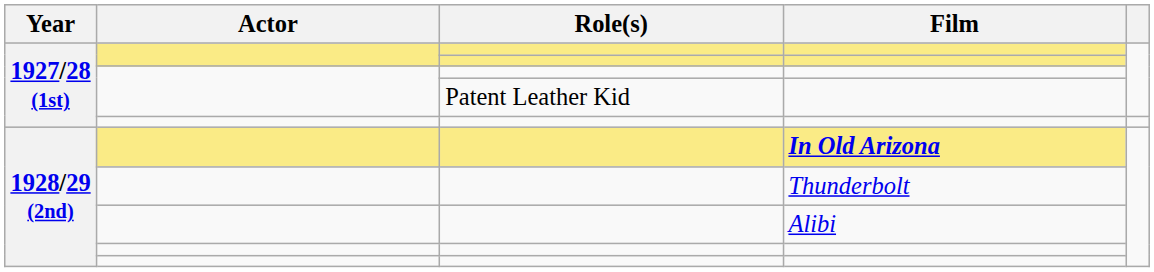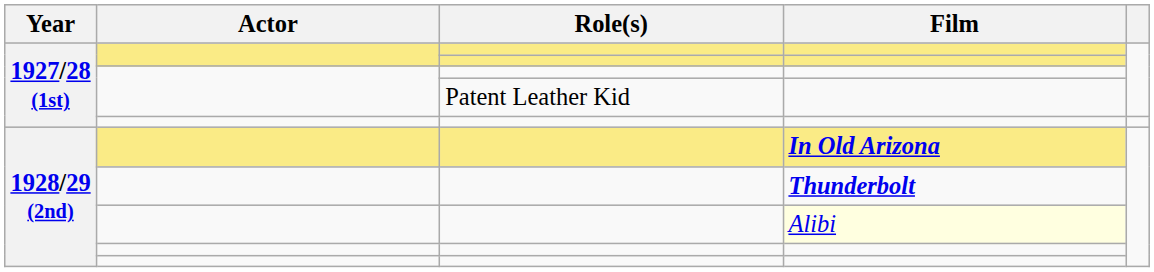Thunderbolt | Film: normal -> bold
Alibi | Film: no background -> lightyellow background
